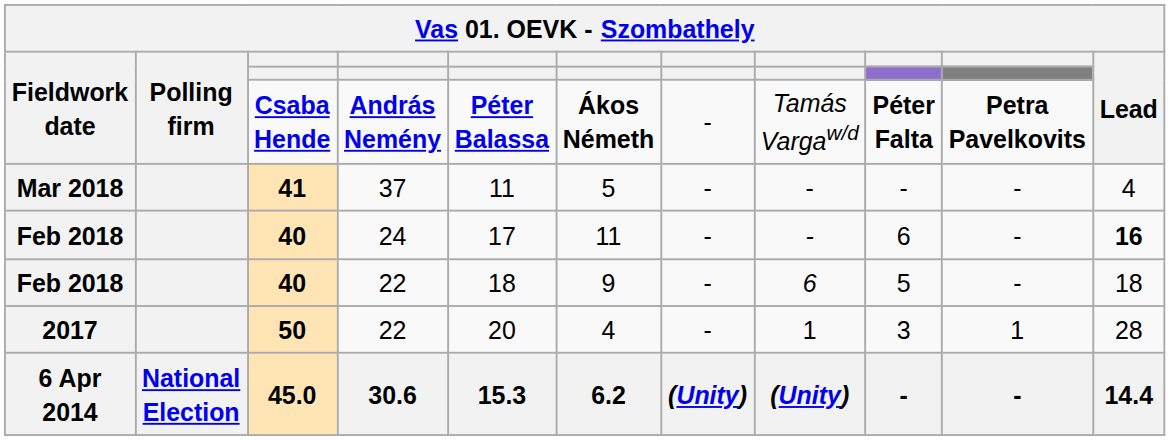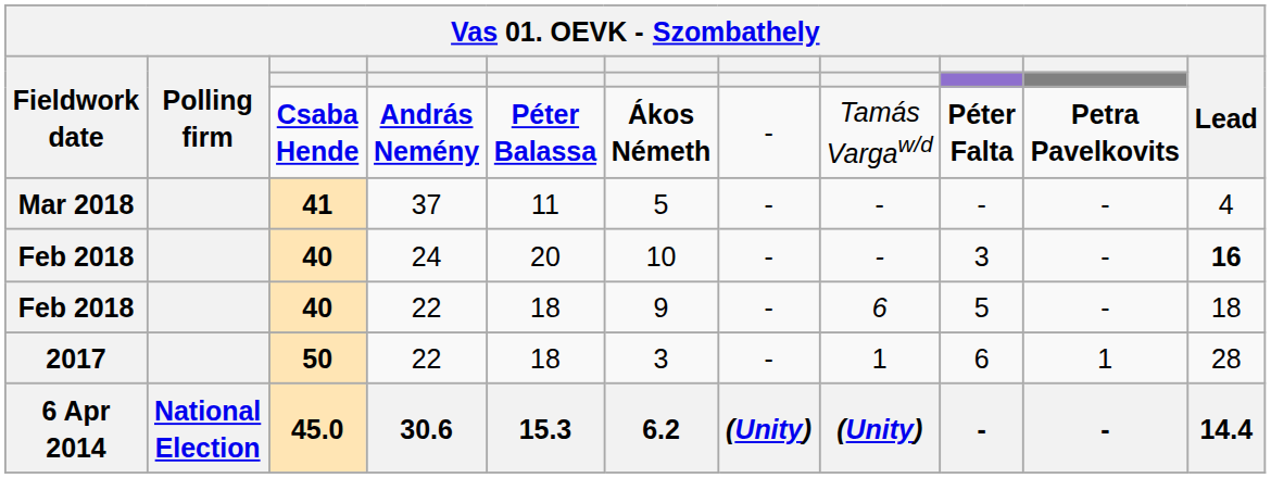Feb 2018 / 24 | column 5: 17 -> 20
Feb 2018 / 24 | column 6: 11 -> 10
Feb 2018 / 24 | column 9: 6 -> 3
2017 | column 5: 20 -> 18
2017 | column 6: 4 -> 3
2017 | column 9: 3 -> 6
